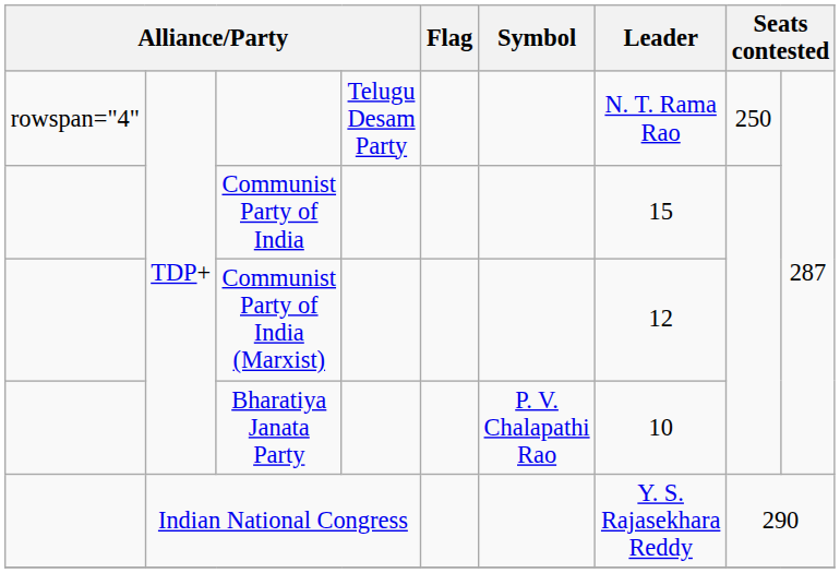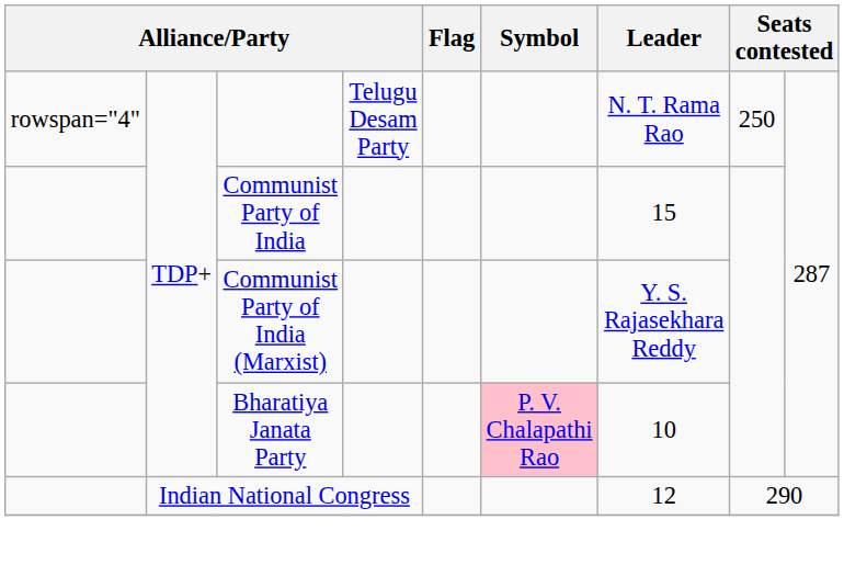Communist Party of India (Marxist) | Leader: 12 -> Y. S. Rajasekhara Reddy
Bharatiya Janata Party | Symbol: no background -> pink background
Indian National Congress | Leader: Y. S. Rajasekhara Reddy -> 12
